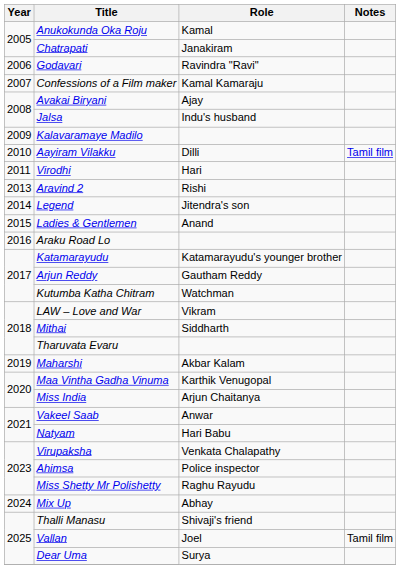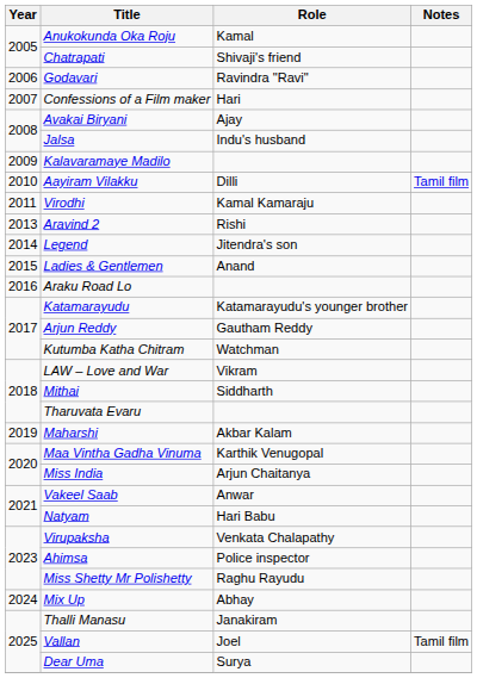Chatrapati | Role: Janakiram -> Shivaji's friend
Confessions of a Film maker | Role: Kamal Kamaraju -> Hari
Virodhi | Role: Hari -> Kamal Kamaraju
Thalli Manasu | Role: Shivaji's friend -> Janakiram
